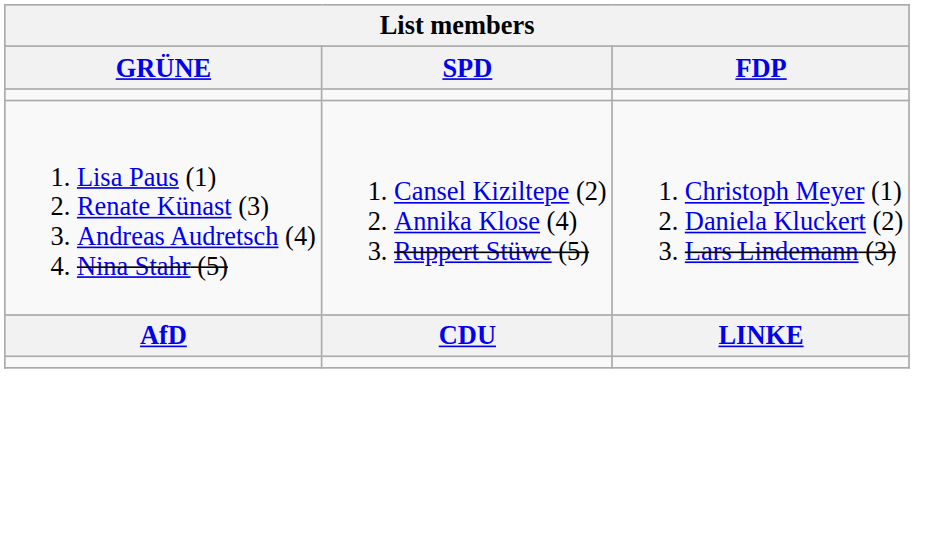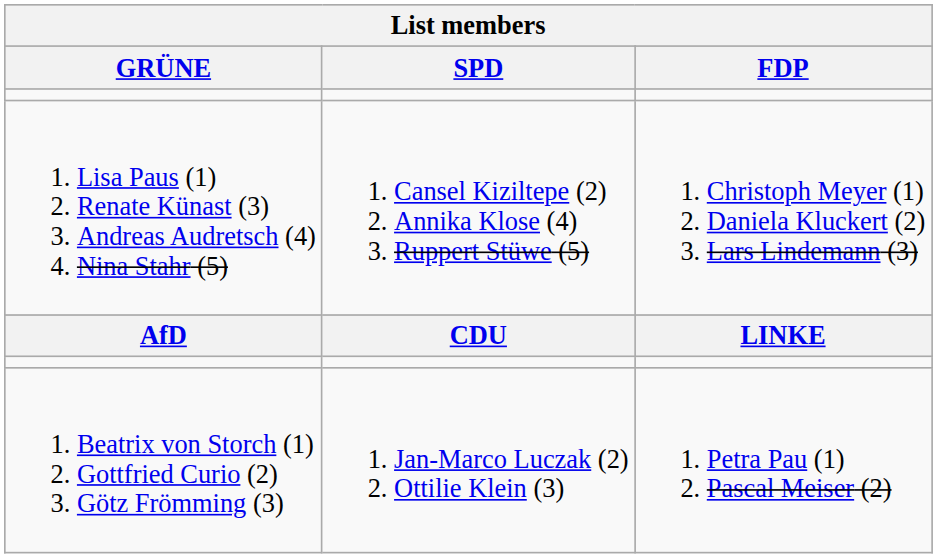+ row: Beatrix von Storch (1) Gottfried Curio (2) Götz Frömming (3) | Jan-Marco Luczak (2) Ottilie Klein (3) | Petra Pau (1) Pascal Meiser (2)
